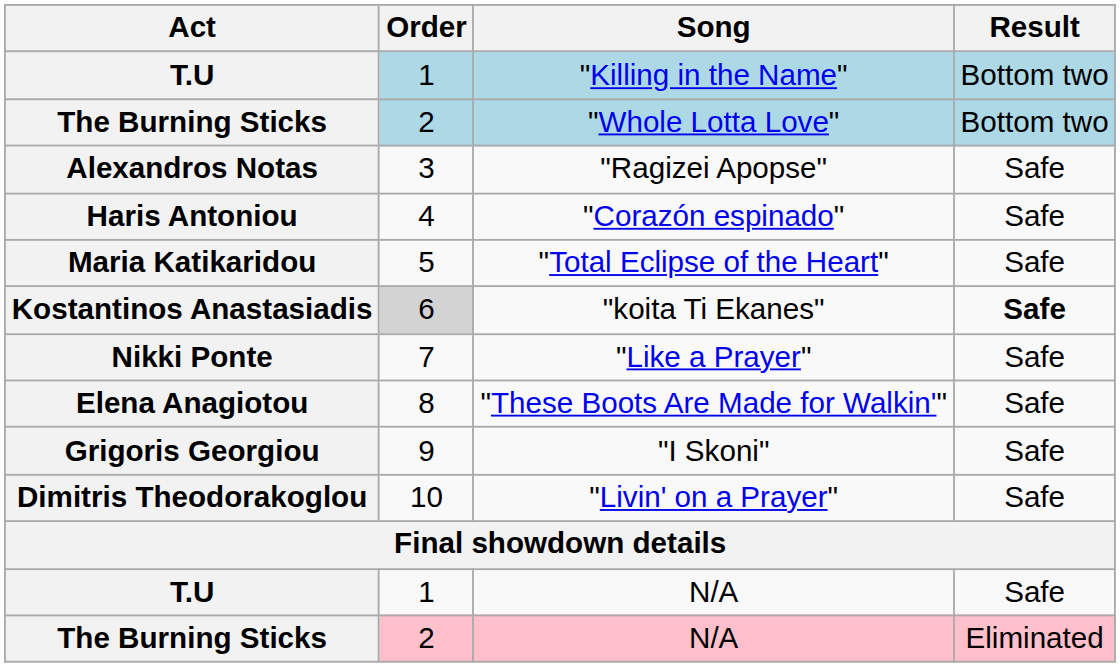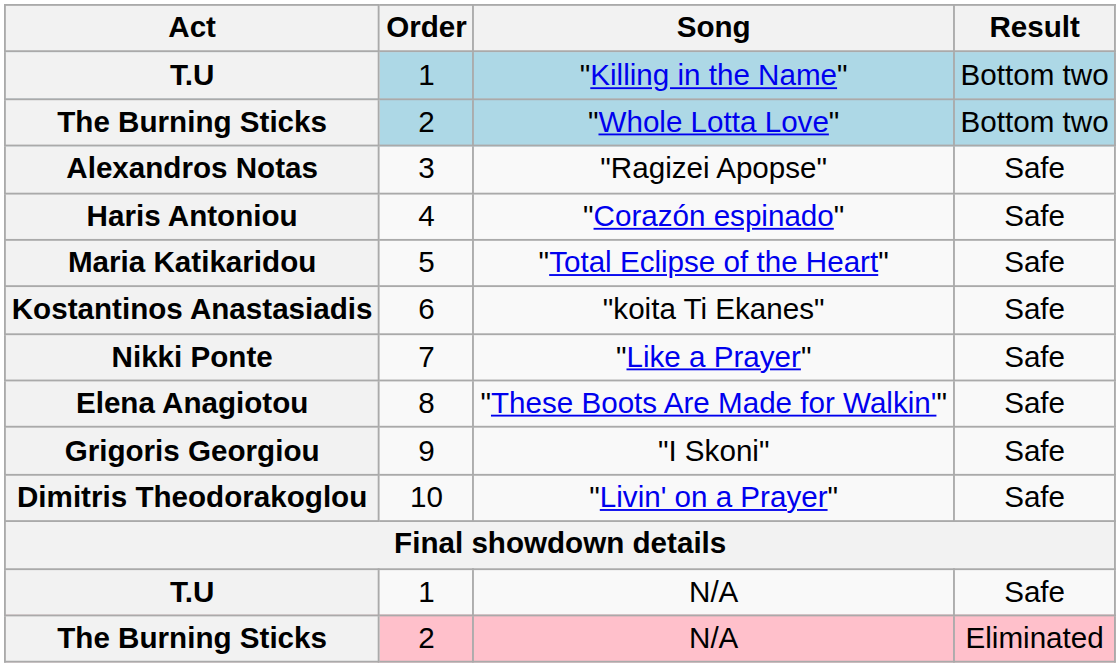"koita Ti Ekanes" | Order: lightgrey background -> no background
"koita Ti Ekanes" | Result: bold -> normal
